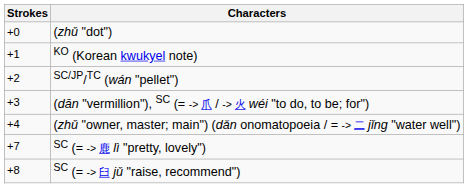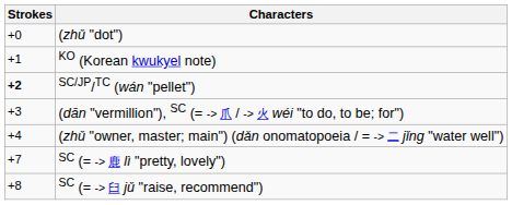SC/JP/TC (wán "pellet") | Strokes: normal -> bold
